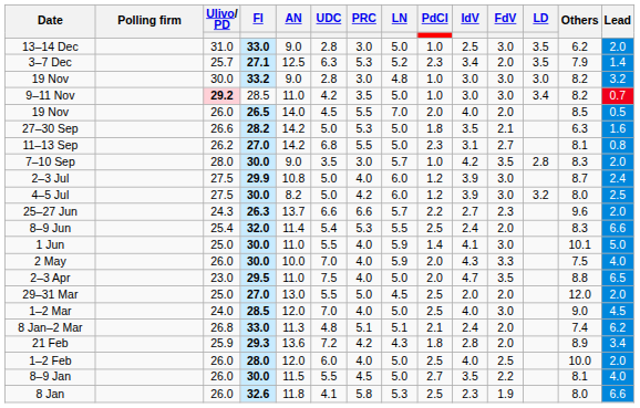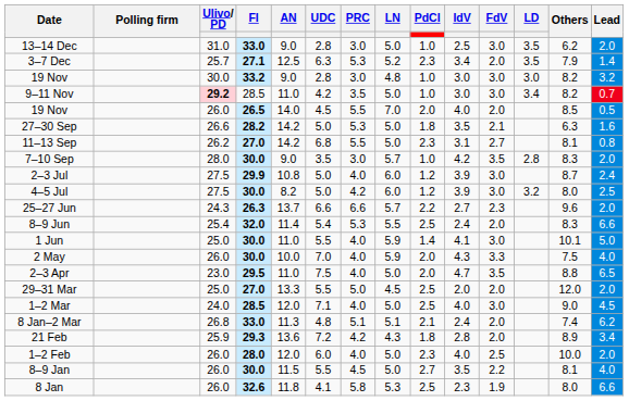29–31 Mar | AN: 13.0 -> 13.3
1–2 Mar | UDC: 7.0 -> 7.1
1–2 Feb | PdCI: 2.5 -> 2.3
